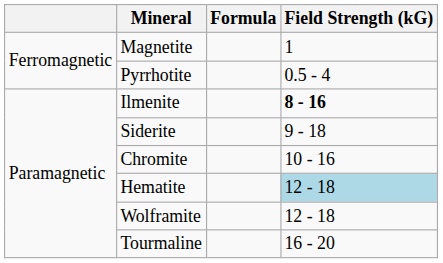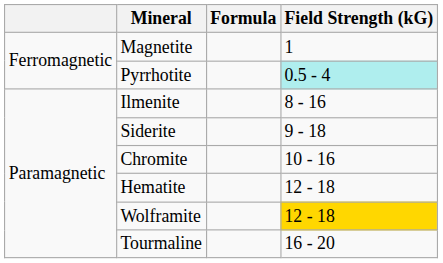Pyrrhotite | Field Strength (kG): no background -> paleturquoise background
Ilmenite | Field Strength (kG): bold -> normal
Hematite | Field Strength (kG): lightblue background -> no background
Wolframite | Field Strength (kG): no background -> gold background
